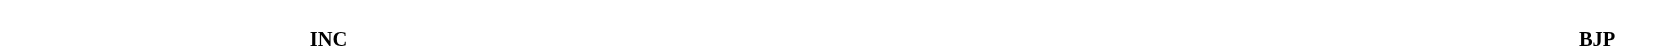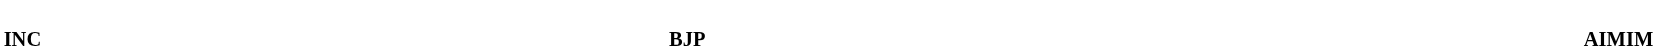+ column: 1 | AIMIM
